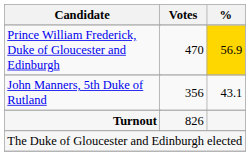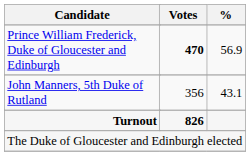Prince William Frederick, Duke of Gloucester and Edinburgh | Votes: normal -> bold
Prince William Frederick, Duke of Gloucester and Edinburgh | %: gold background -> no background
Turnout | Votes: normal -> bold
